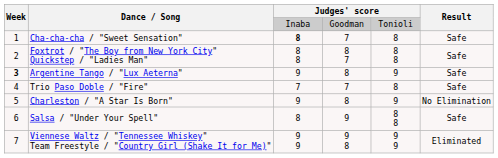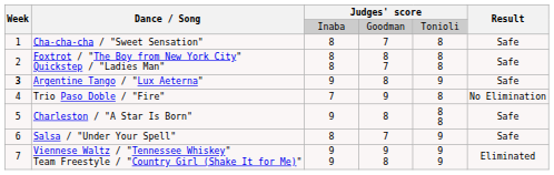Cha-cha-cha / "Sweet Sensation" | column 3: bold -> normal
Trio Paso Doble / "Fire" | column 4: 7 -> 9
Trio Paso Doble / "Fire" | Result: Safe -> No Elimination
Charleston / "A Star Is Born" | column 5: 9 -> 8 8
Charleston / "A Star Is Born" | Result: No Elimination -> Safe
Salsa / "Under Your Spell" | column 4: 9 -> 7
Salsa / "Under Your Spell" | column 5: 8 8 -> 9
